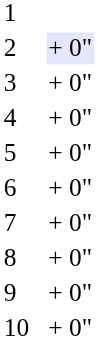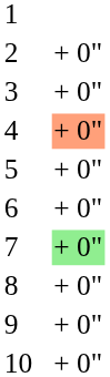2 | column 2: lavender background -> no background
4 | column 2: no background -> lightsalmon background
7 | column 2: no background -> lightgreen background
